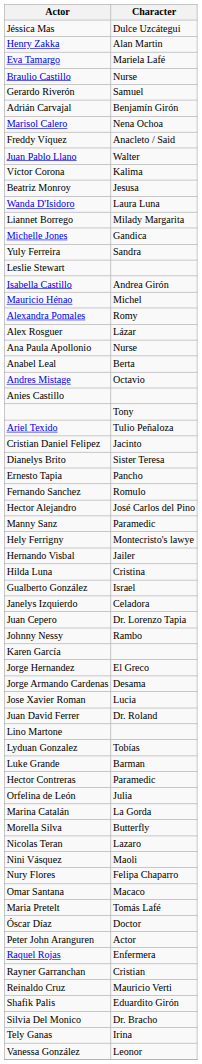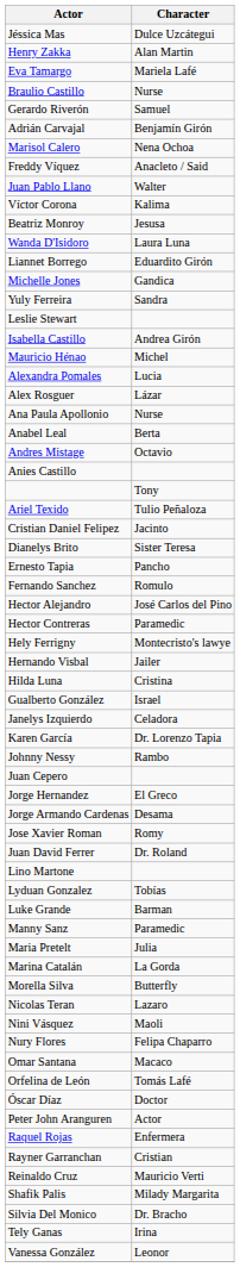row 14 | Character: Milady Margarita -> Eduardito Girón
row 20 | Character: Romy -> Lucia
row 33 | Actor: Manny Sanz -> Hector Contreras
row 39 | Actor: Juan Cepero -> Karen García
row 41 | Actor: Karen García -> Juan Cepero
row 44 | Character: Lucia -> Romy
row 49 | Actor: Hector Contreras -> Manny Sanz
row 50 | Actor: Orfelina de León -> Maria Pretelt
row 57 | Actor: Maria Pretelt -> Orfelina de León
row 63 | Character: Eduardito Girón -> Milady Margarita
